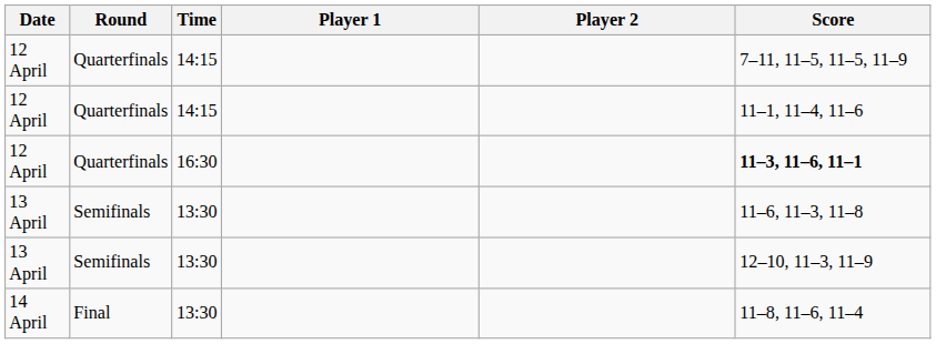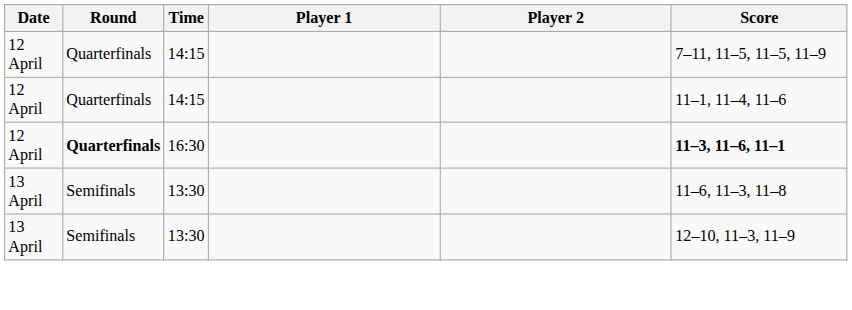12 April / 16:30 | Round: normal -> bold
- row: 14 April | Final | 13:30 | 11–8, 11–6, 11–4
